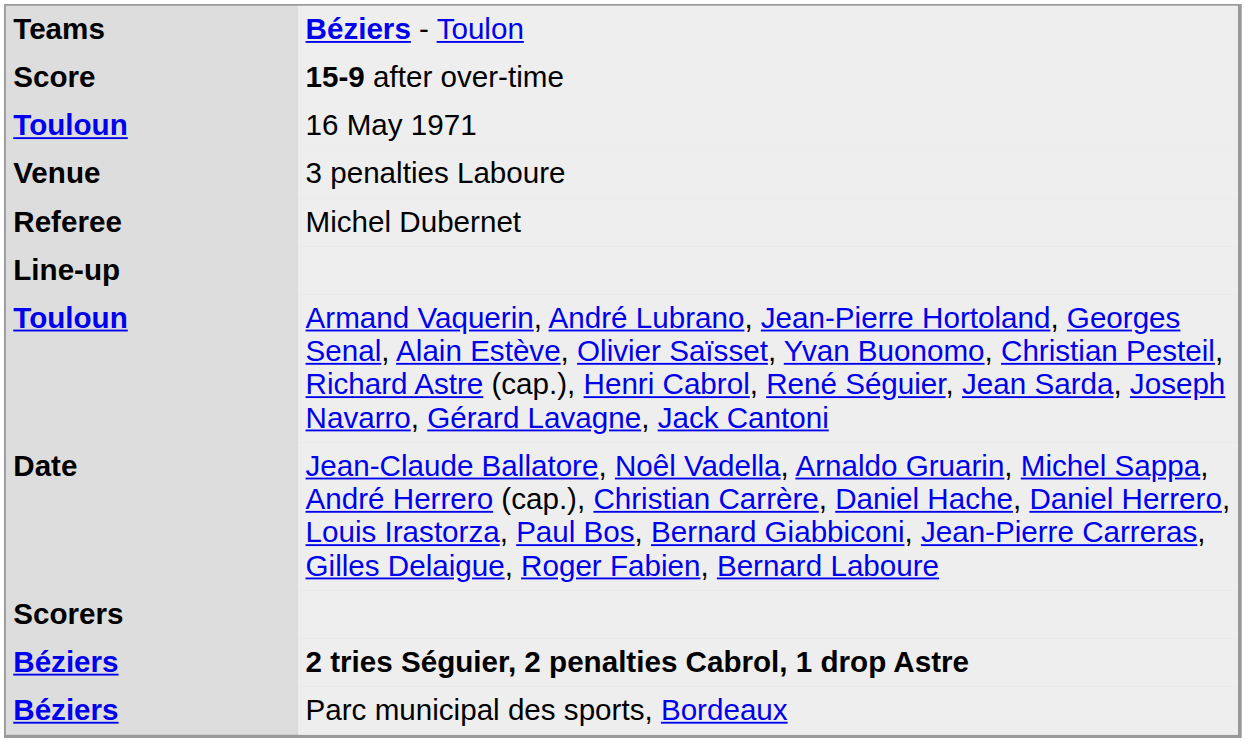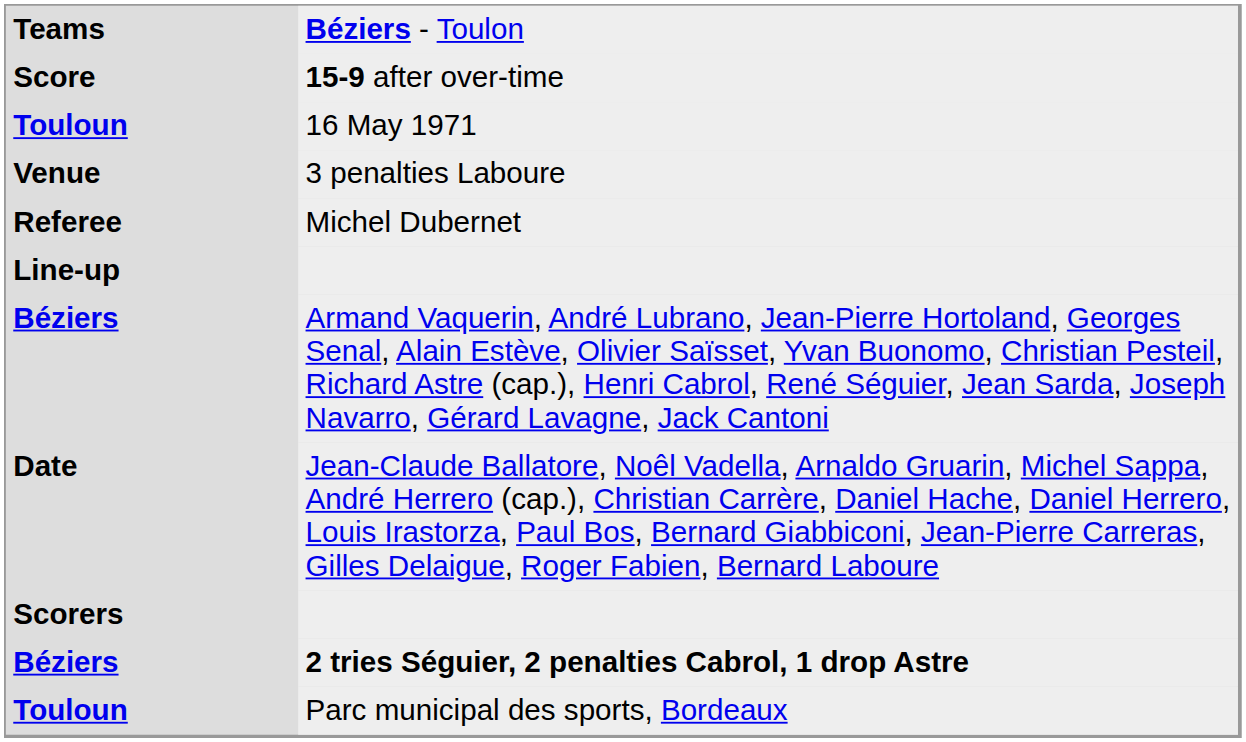row 7 | column 1: Touloun -> Béziers
row 11 | column 1: Béziers -> Touloun
